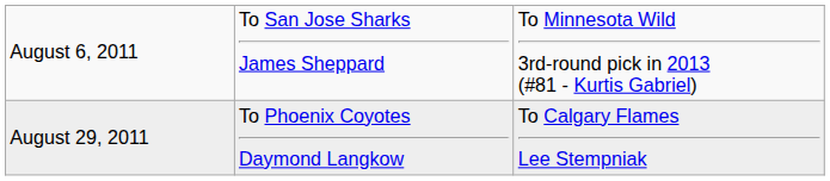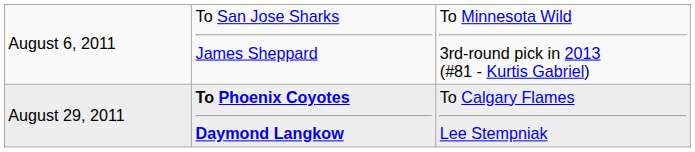August 29, 2011 | column 2: normal -> bold
